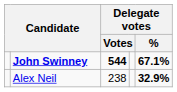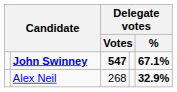John Swinney | column 3: 544 -> 547
Alex Neil | column 3: 238 -> 268
